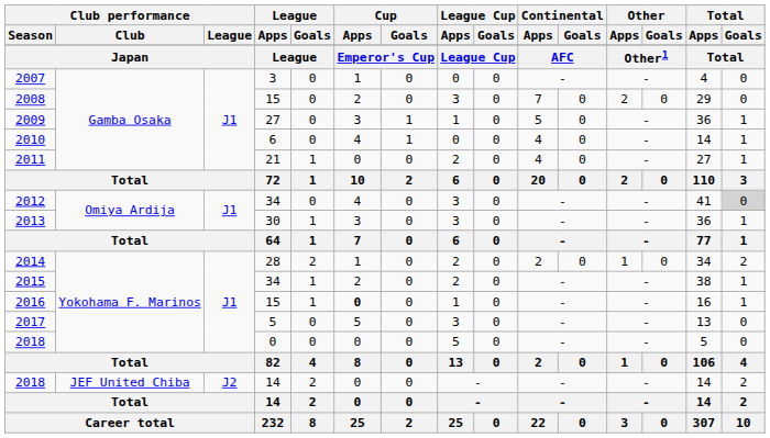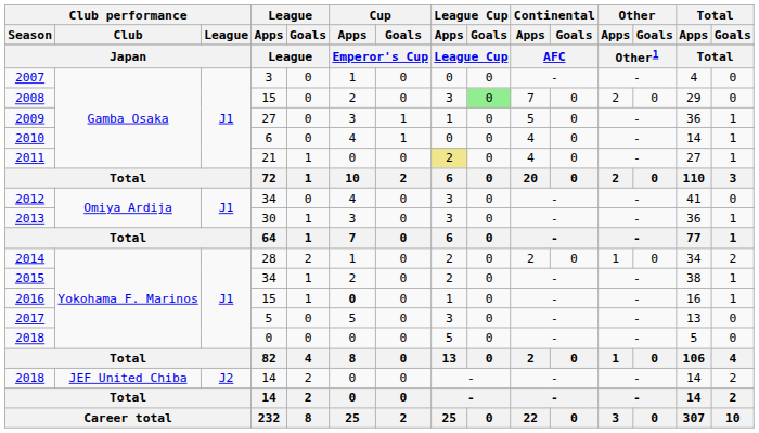2008 | League Cup / Goals: no background -> lightgreen background
2011 | League Cup / Apps: no background -> khaki background
2012 | Total / Goals: lightgrey background -> no background
